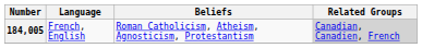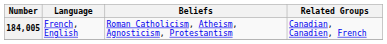184,005 | Related Groups: lightgrey background -> no background
